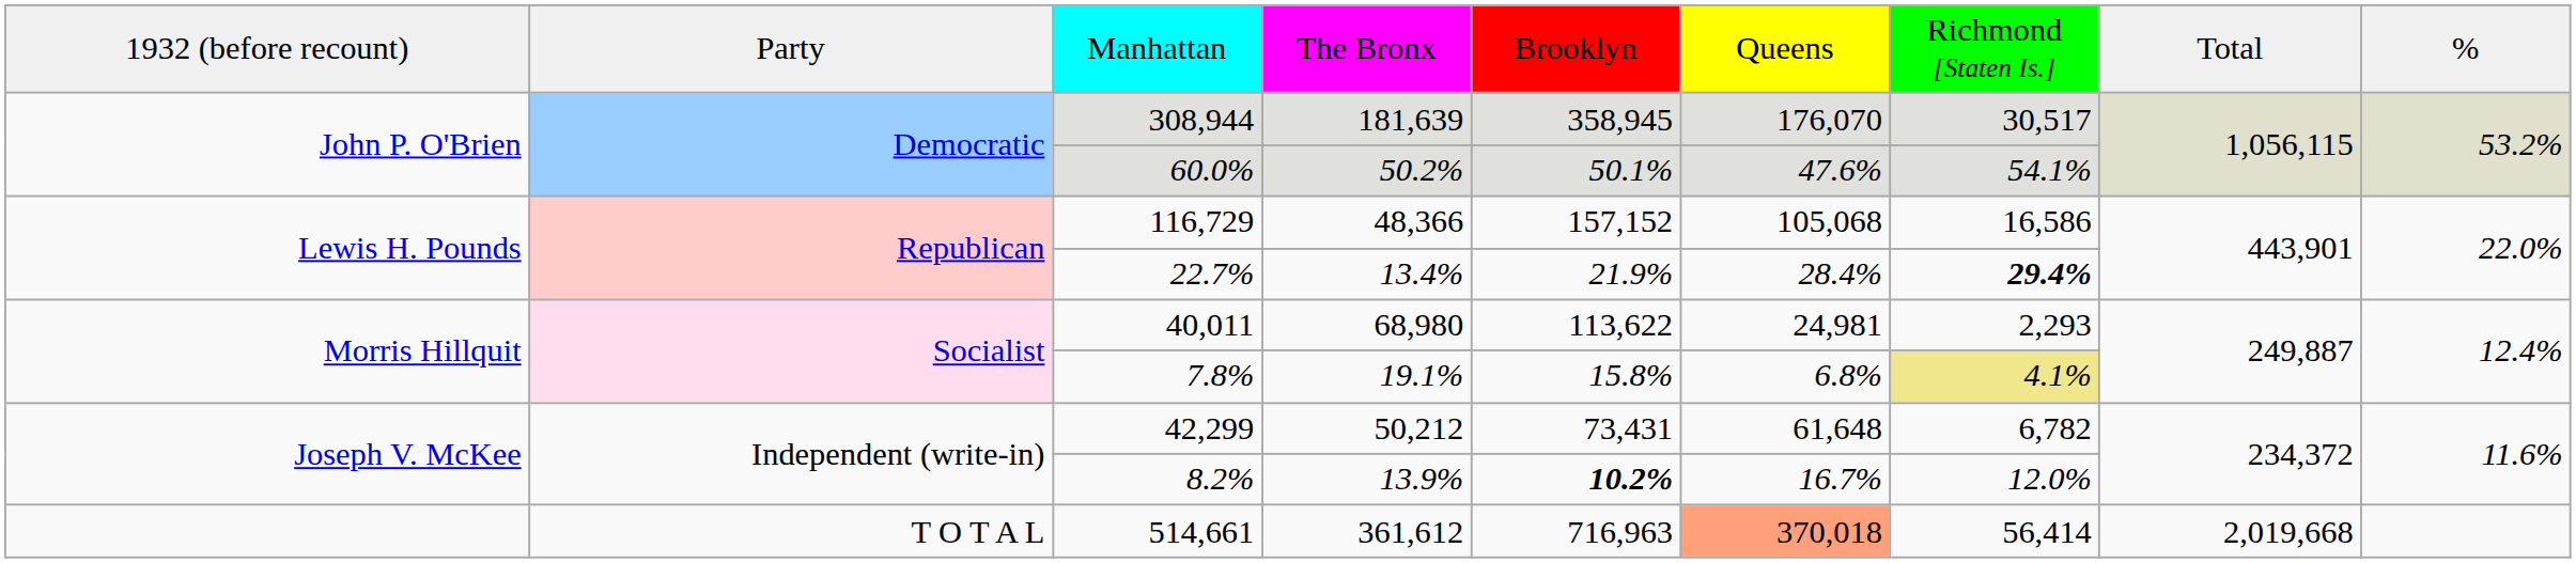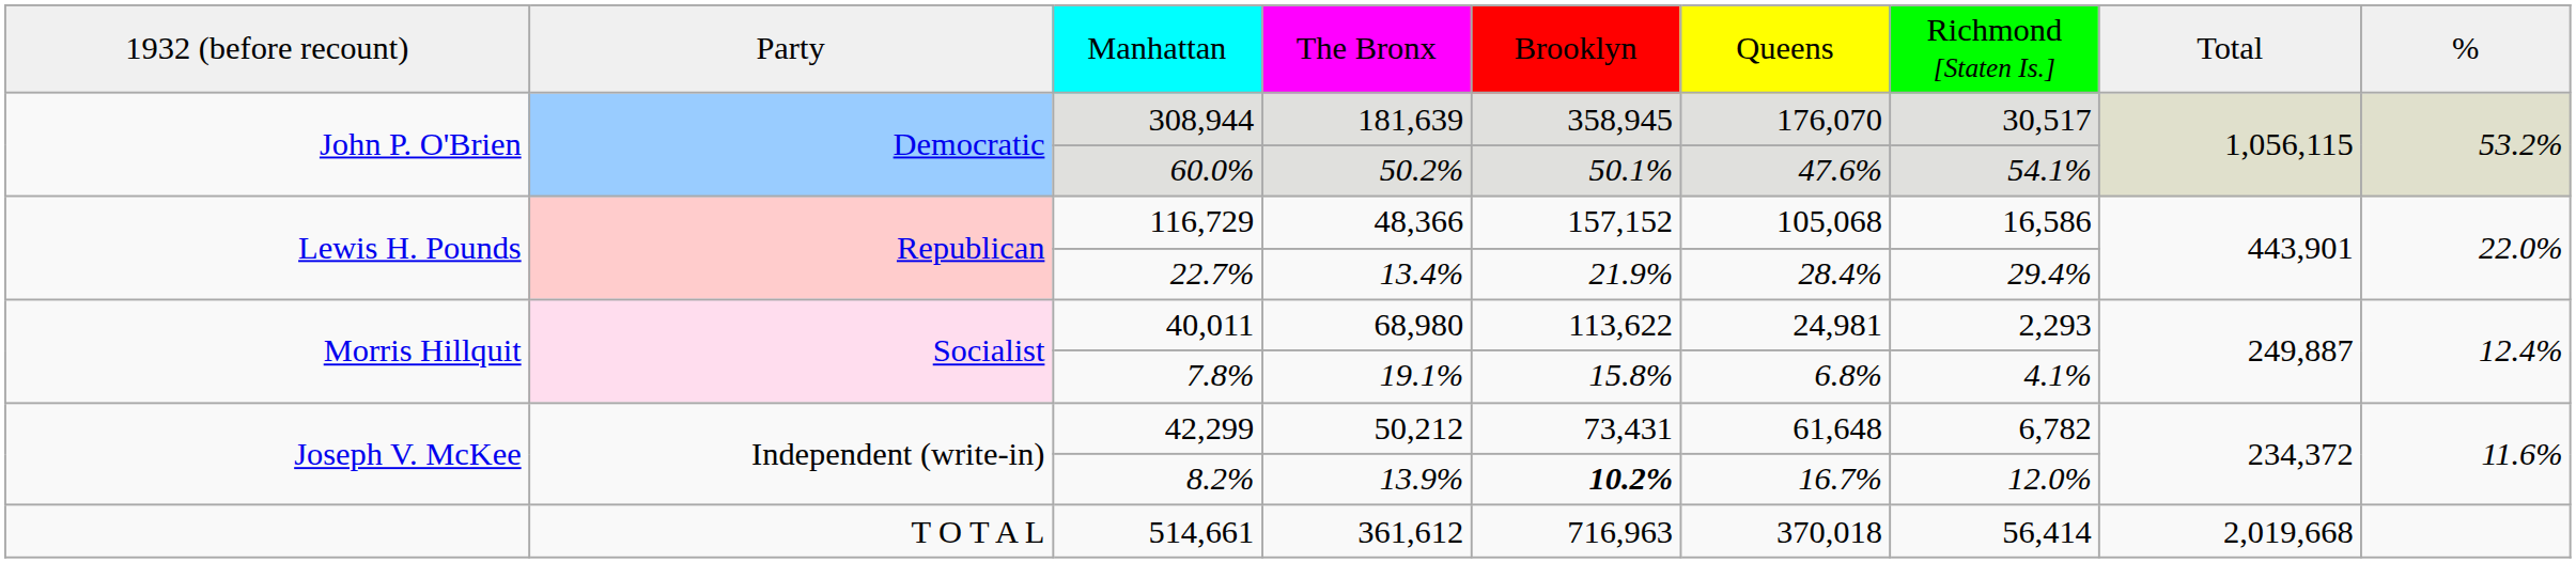22.7% | column 7: bold -> normal
7.8% | column 7: khaki background -> no background
514,661 | column 6: lightsalmon background -> no background
